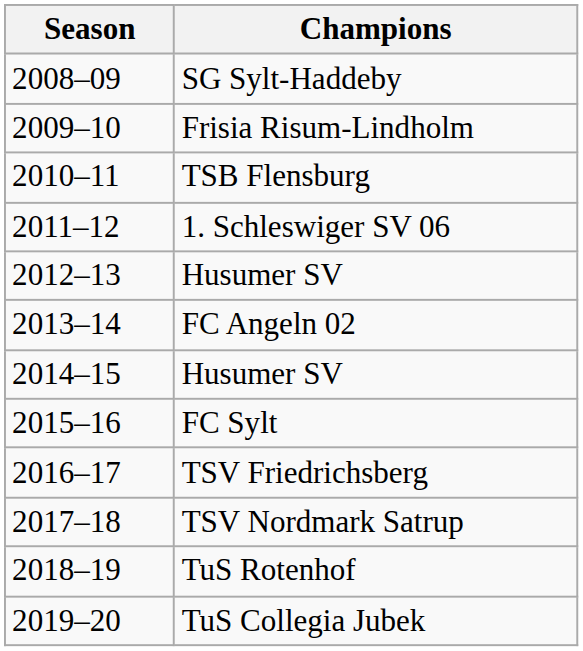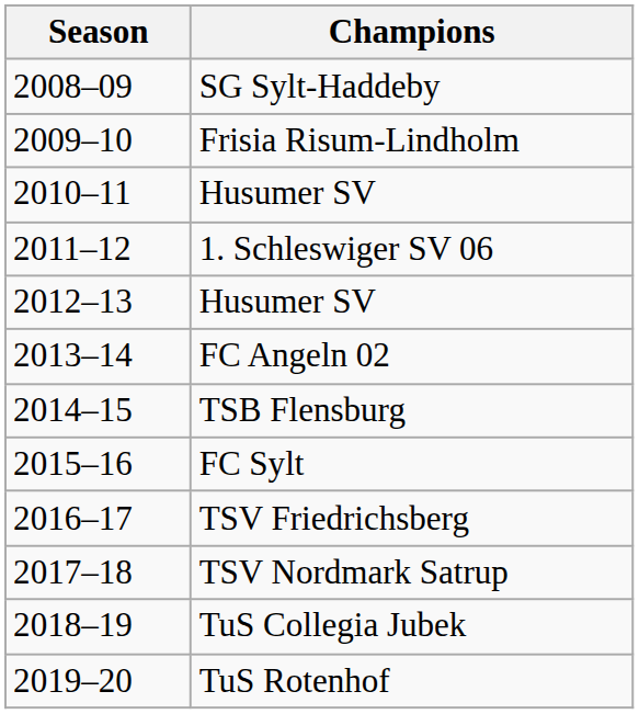row 4 | Champions: TSB Flensburg -> Husumer SV
row 8 | Champions: Husumer SV -> TSB Flensburg
row 12 | Champions: TuS Rotenhof -> TuS Collegia Jubek
row 13 | Champions: TuS Collegia Jubek -> TuS Rotenhof
